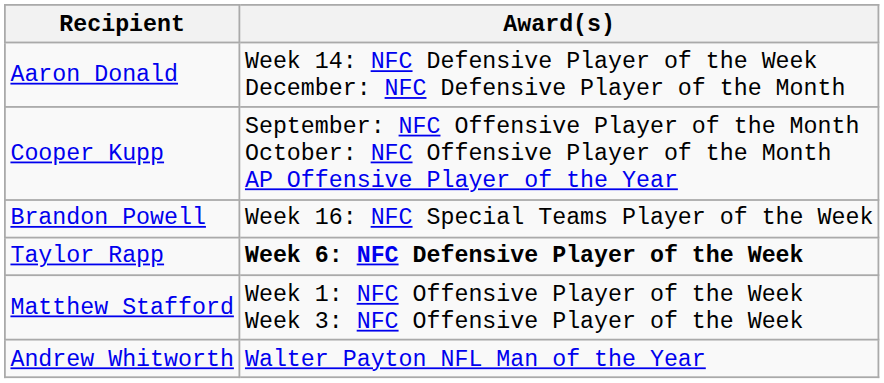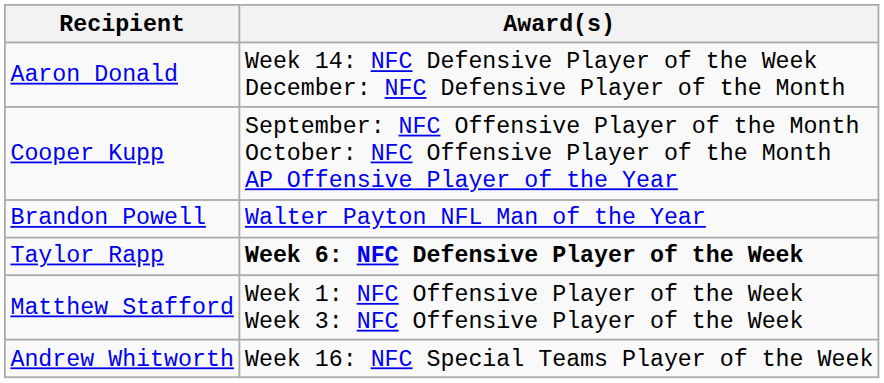Brandon Powell | Award(s): Week 16: NFC Special Teams Player of the Week -> Walter Payton NFL Man of the Year
Andrew Whitworth | Award(s): Walter Payton NFL Man of the Year -> Week 16: NFC Special Teams Player of the Week
